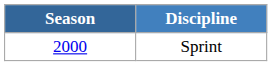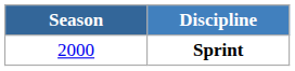2000 | column 2: normal -> bold
